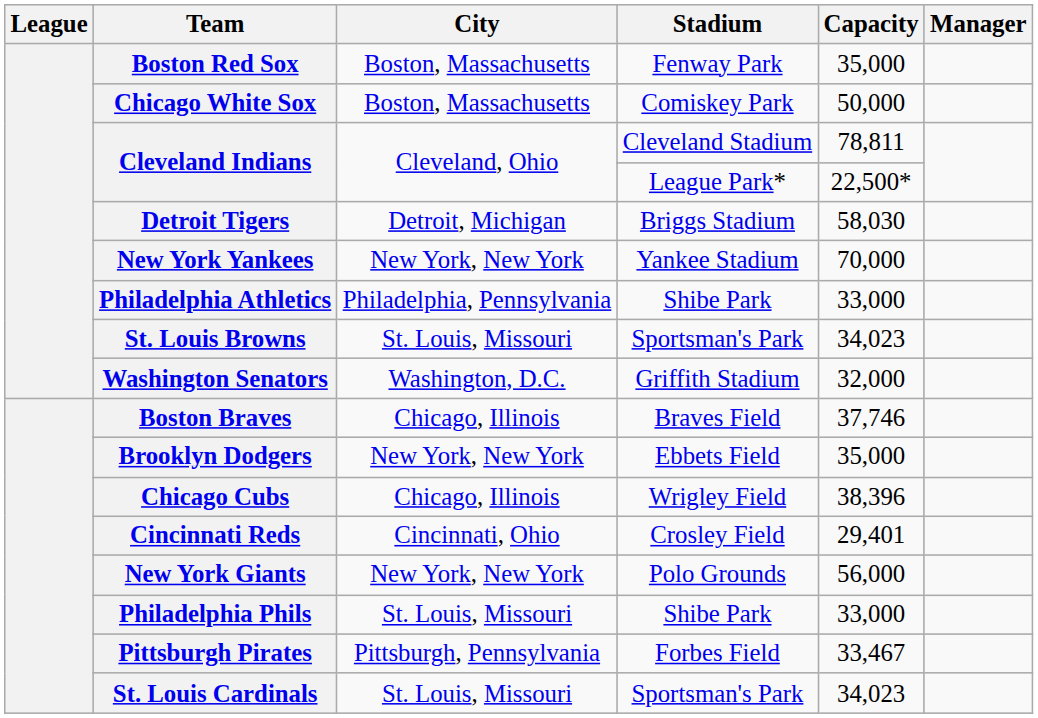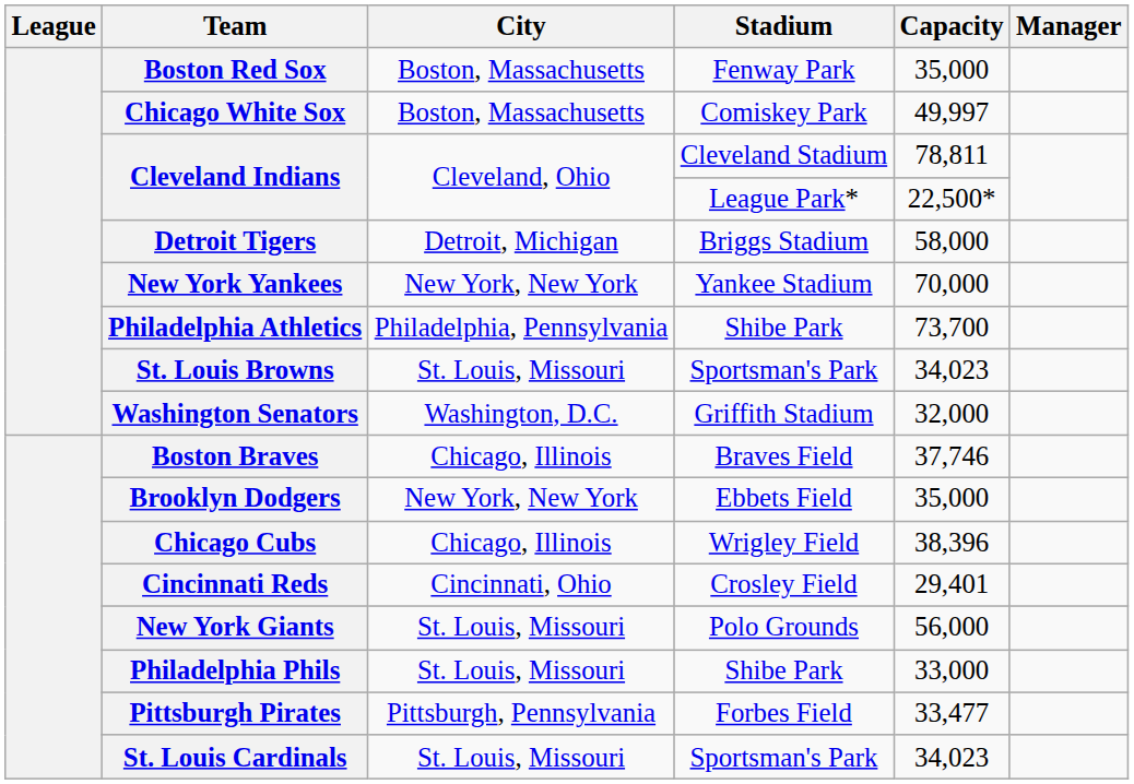Chicago White Sox | Capacity: 50,000 -> 49,997
Detroit Tigers | Capacity: 58,030 -> 58,000
Philadelphia Athletics | Capacity: 33,000 -> 73,700
New York Giants | City: New York, New York -> St. Louis, Missouri
Pittsburgh Pirates | Capacity: 33,467 -> 33,477
